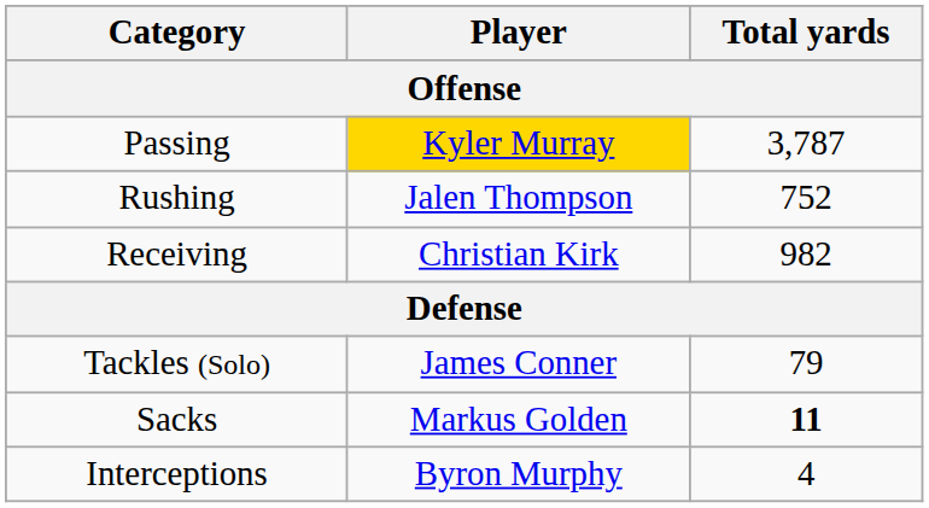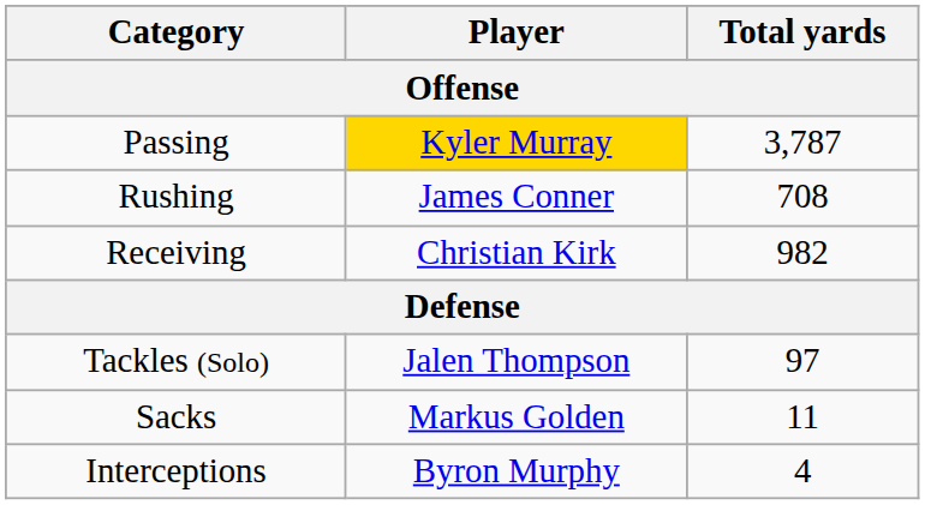Rushing | Player: Jalen Thompson -> James Conner
Rushing | Total yards: 752 -> 708
Tackles (Solo) | Player: James Conner -> Jalen Thompson
Tackles (Solo) | Total yards: 79 -> 97
Sacks | Total yards: bold -> normal
